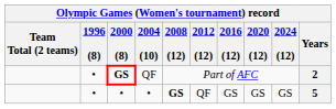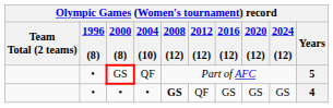row 3 | 2000 (8): bold -> normal
row 3 | Years: 2 -> 5
row 4 | Years: 5 -> 4
